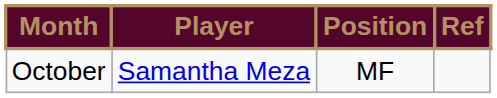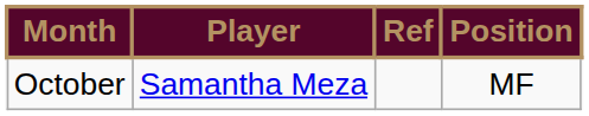columns swapped: Position <-> Ref
